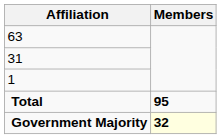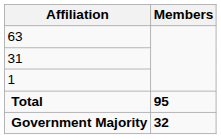Government Majority | Members: lightyellow background -> no background
